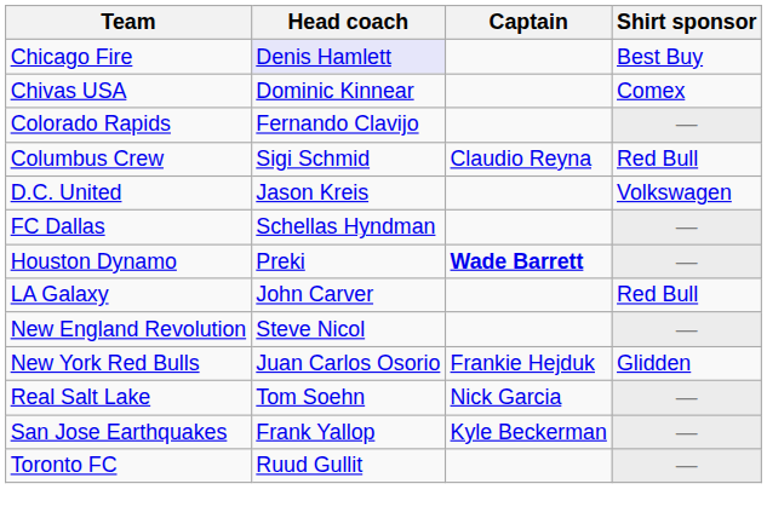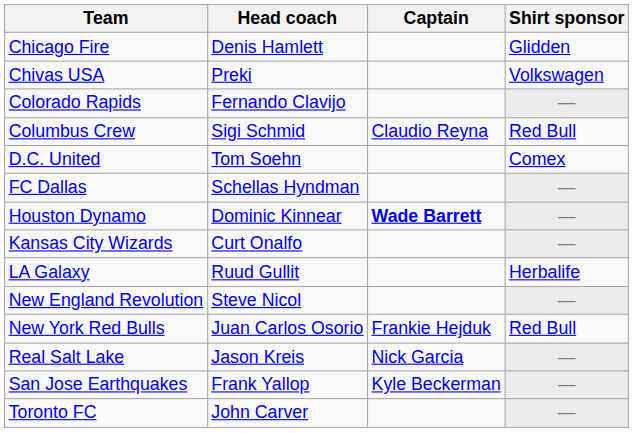Chicago Fire | Head coach: lavender background -> no background
Chicago Fire | Shirt sponsor: Best Buy -> Glidden
Chivas USA | Head coach: Dominic Kinnear -> Preki
Chivas USA | Shirt sponsor: Comex -> Volkswagen
D.C. United | Head coach: Jason Kreis -> Tom Soehn
D.C. United | Shirt sponsor: Volkswagen -> Comex
Houston Dynamo | Head coach: Preki -> Dominic Kinnear
+ row: Kansas City Wizards | Curt Onalfo | —
LA Galaxy | Head coach: John Carver -> Ruud Gullit
LA Galaxy | Shirt sponsor: Red Bull -> Herbalife
New York Red Bulls | Shirt sponsor: Glidden -> Red Bull
Real Salt Lake | Head coach: Tom Soehn -> Jason Kreis
Toronto FC | Head coach: Ruud Gullit -> John Carver
